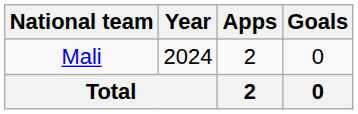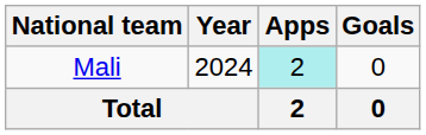Mali | Apps: no background -> paleturquoise background
